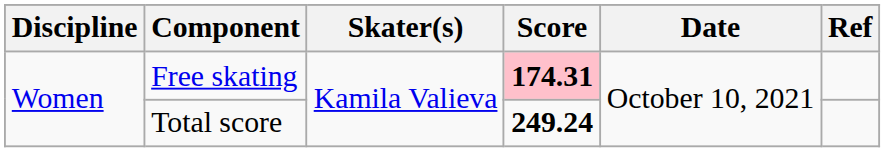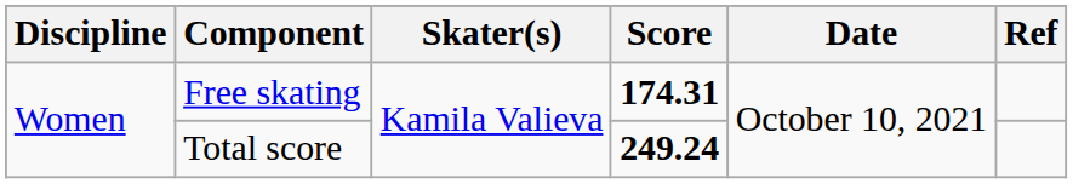Free skating | Score: pink background -> no background
